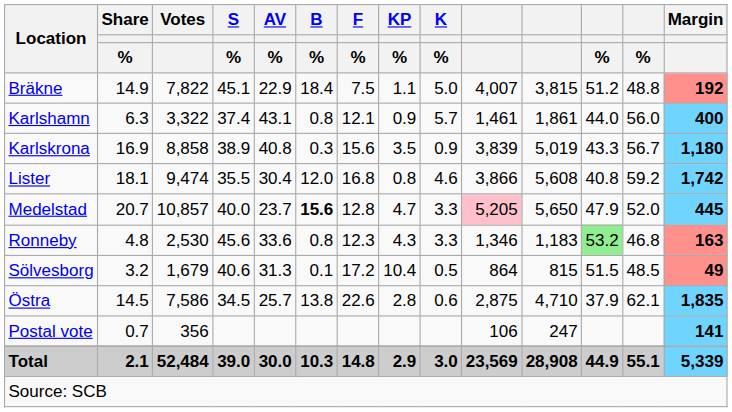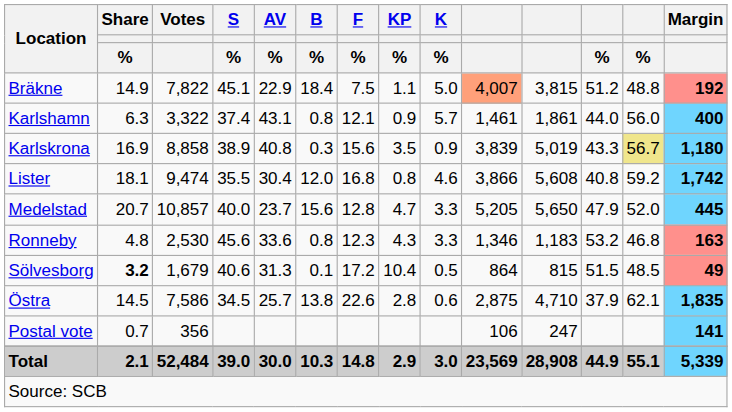Bräkne | column 10: no background -> lightsalmon background
Karlskrona | column 13: no background -> khaki background
Medelstad | B / %: bold -> normal
Medelstad | column 10: pink background -> no background
Ronneby | column 12: lightgreen background -> no background
Sölvesborg | Share / %: normal -> bold
